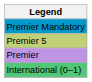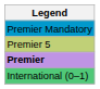row 4 | column 1: normal -> bold
